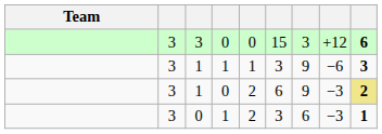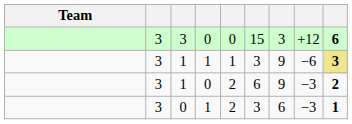row 3 | column 9: no background -> khaki background
row 4 | column 9: khaki background -> no background
